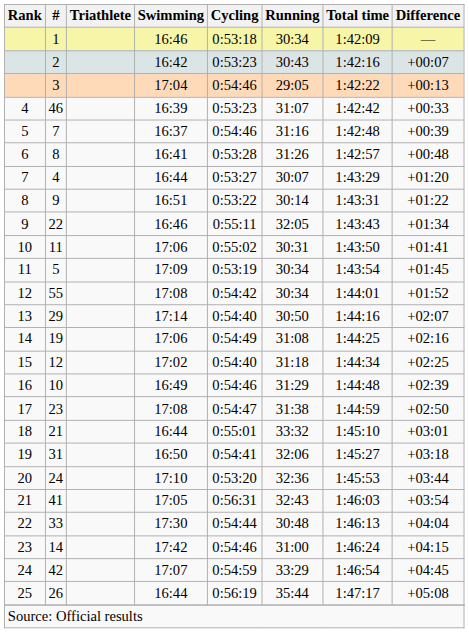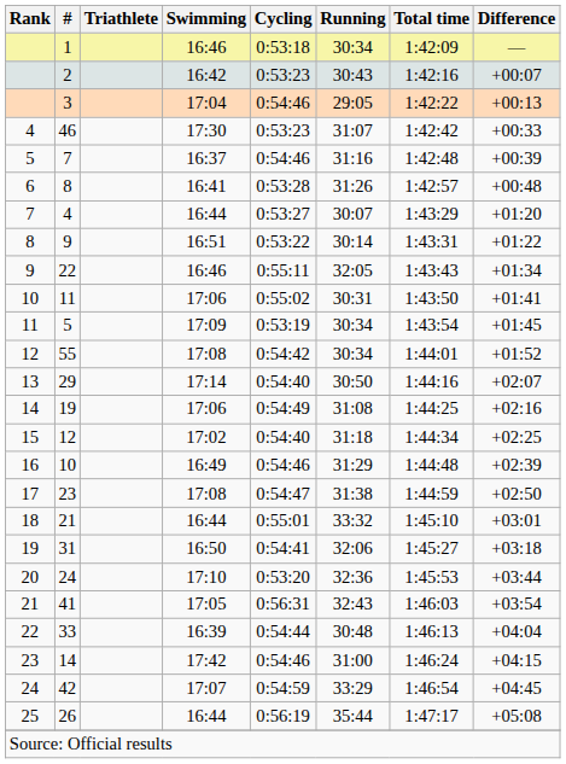46 | Swimming: 16:39 -> 17:30
33 | Swimming: 17:30 -> 16:39
